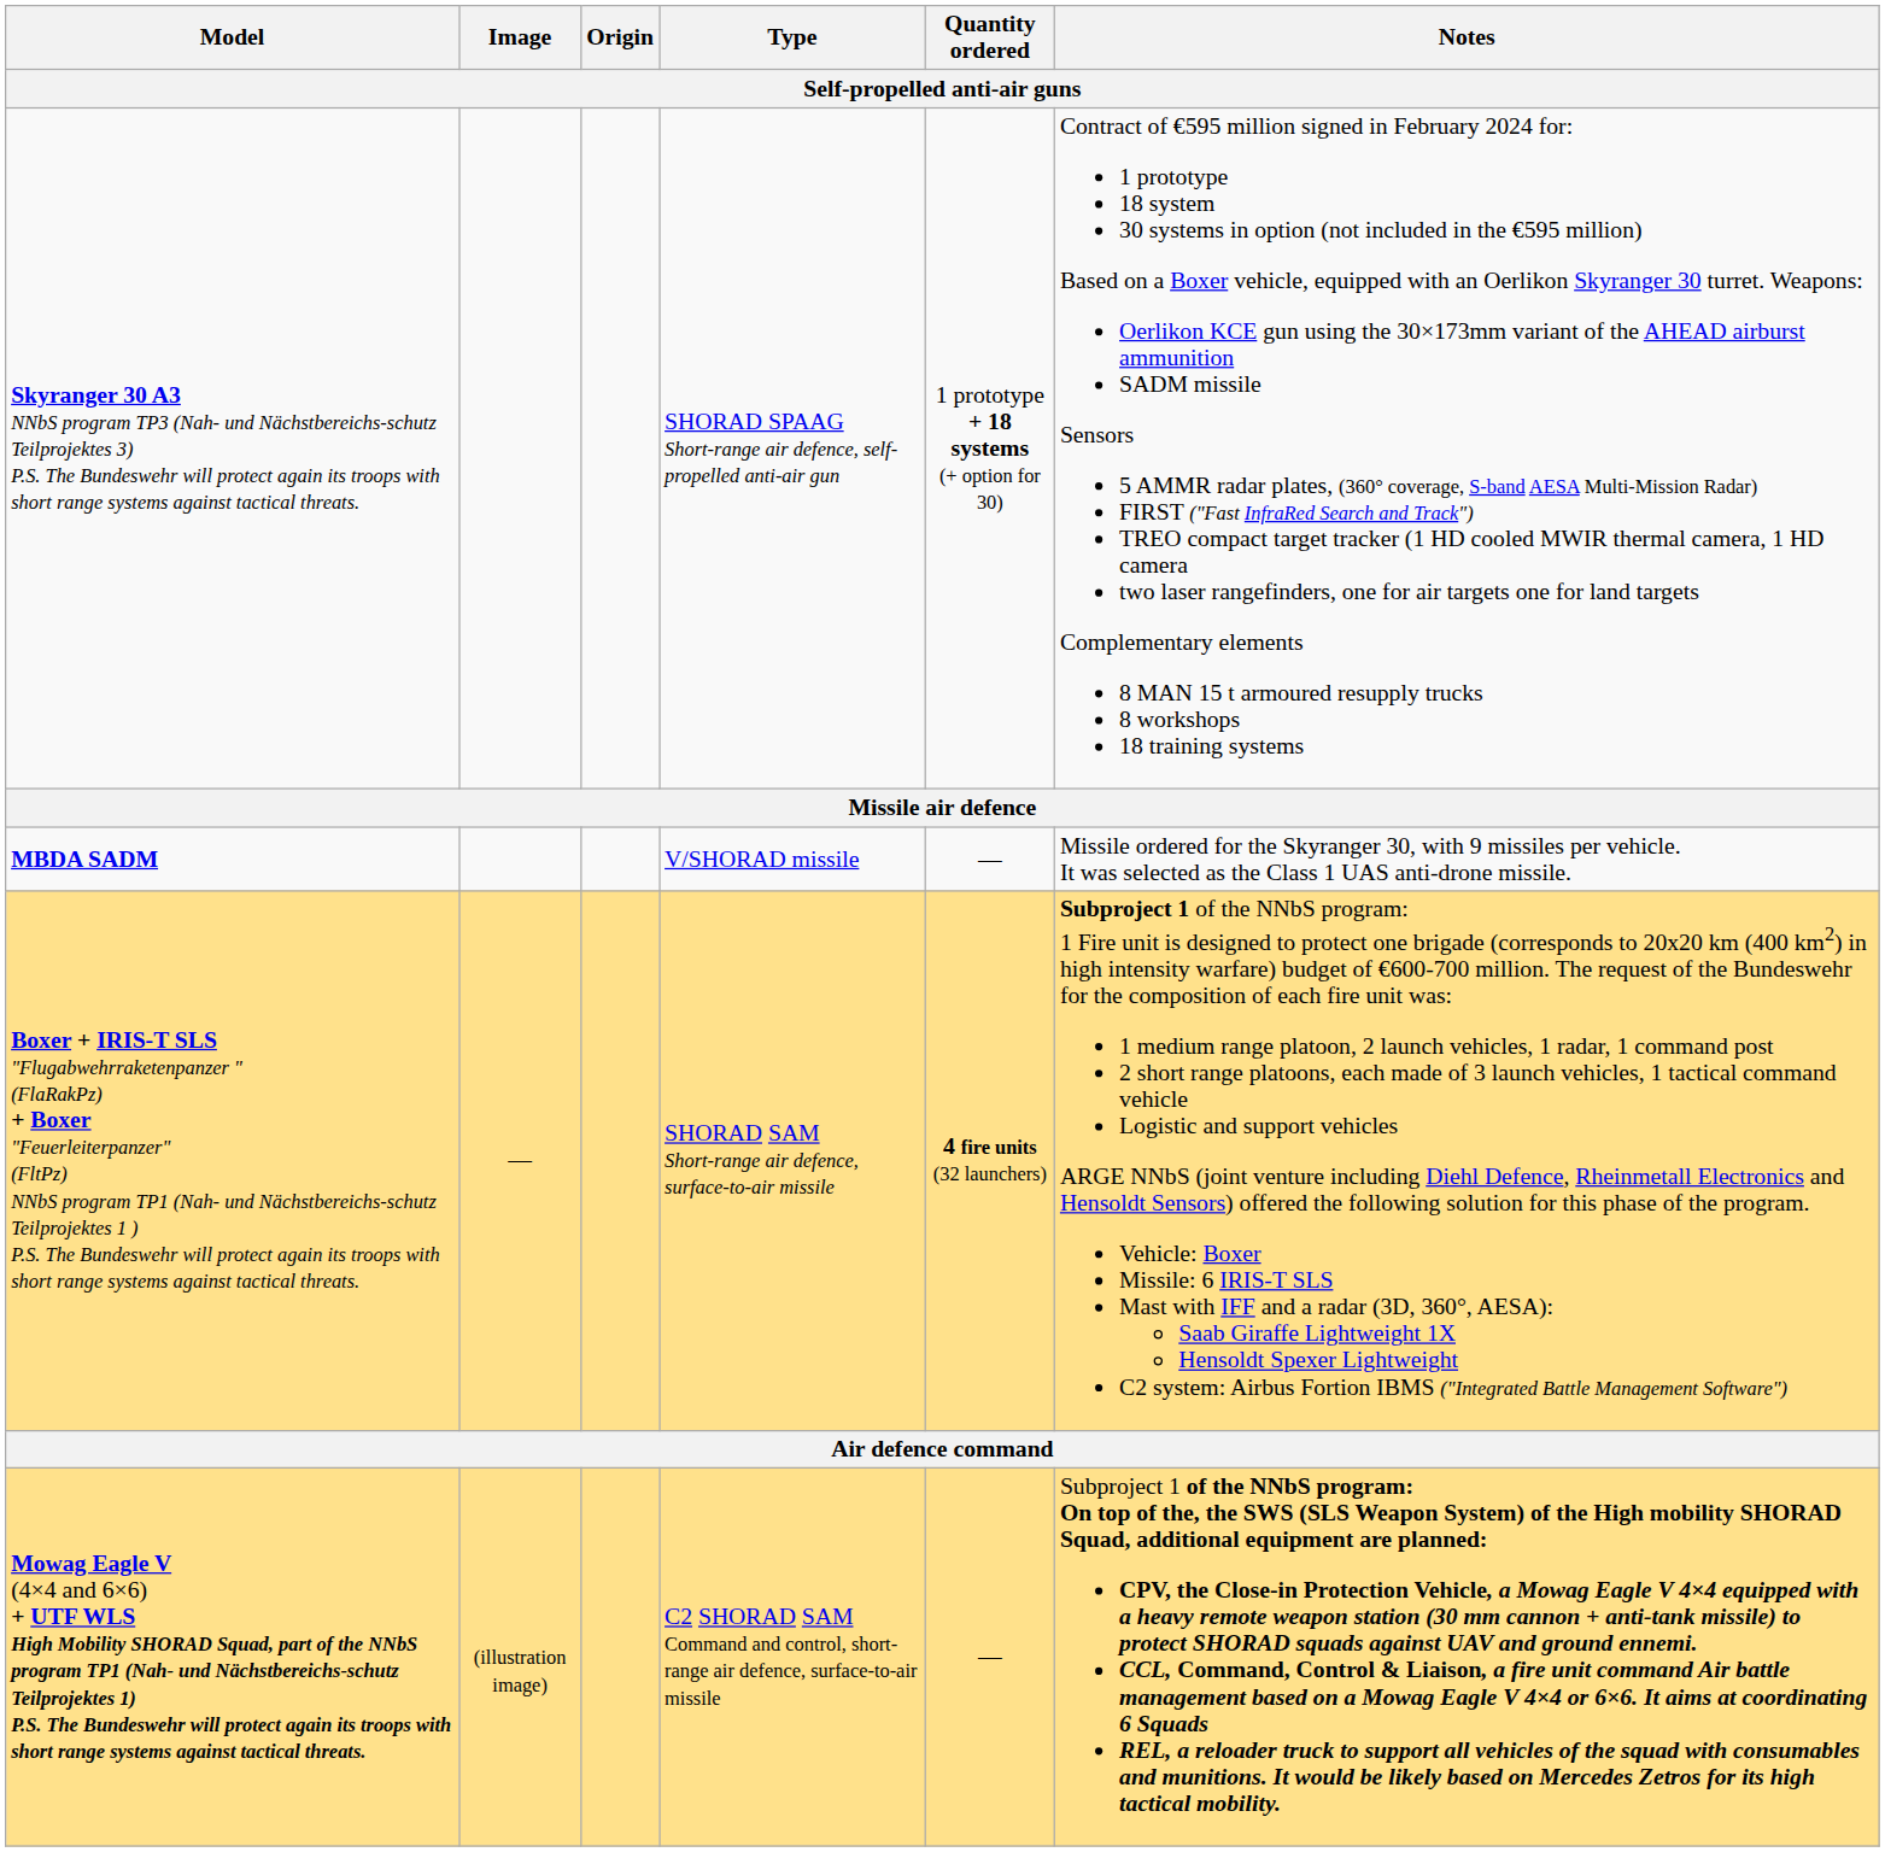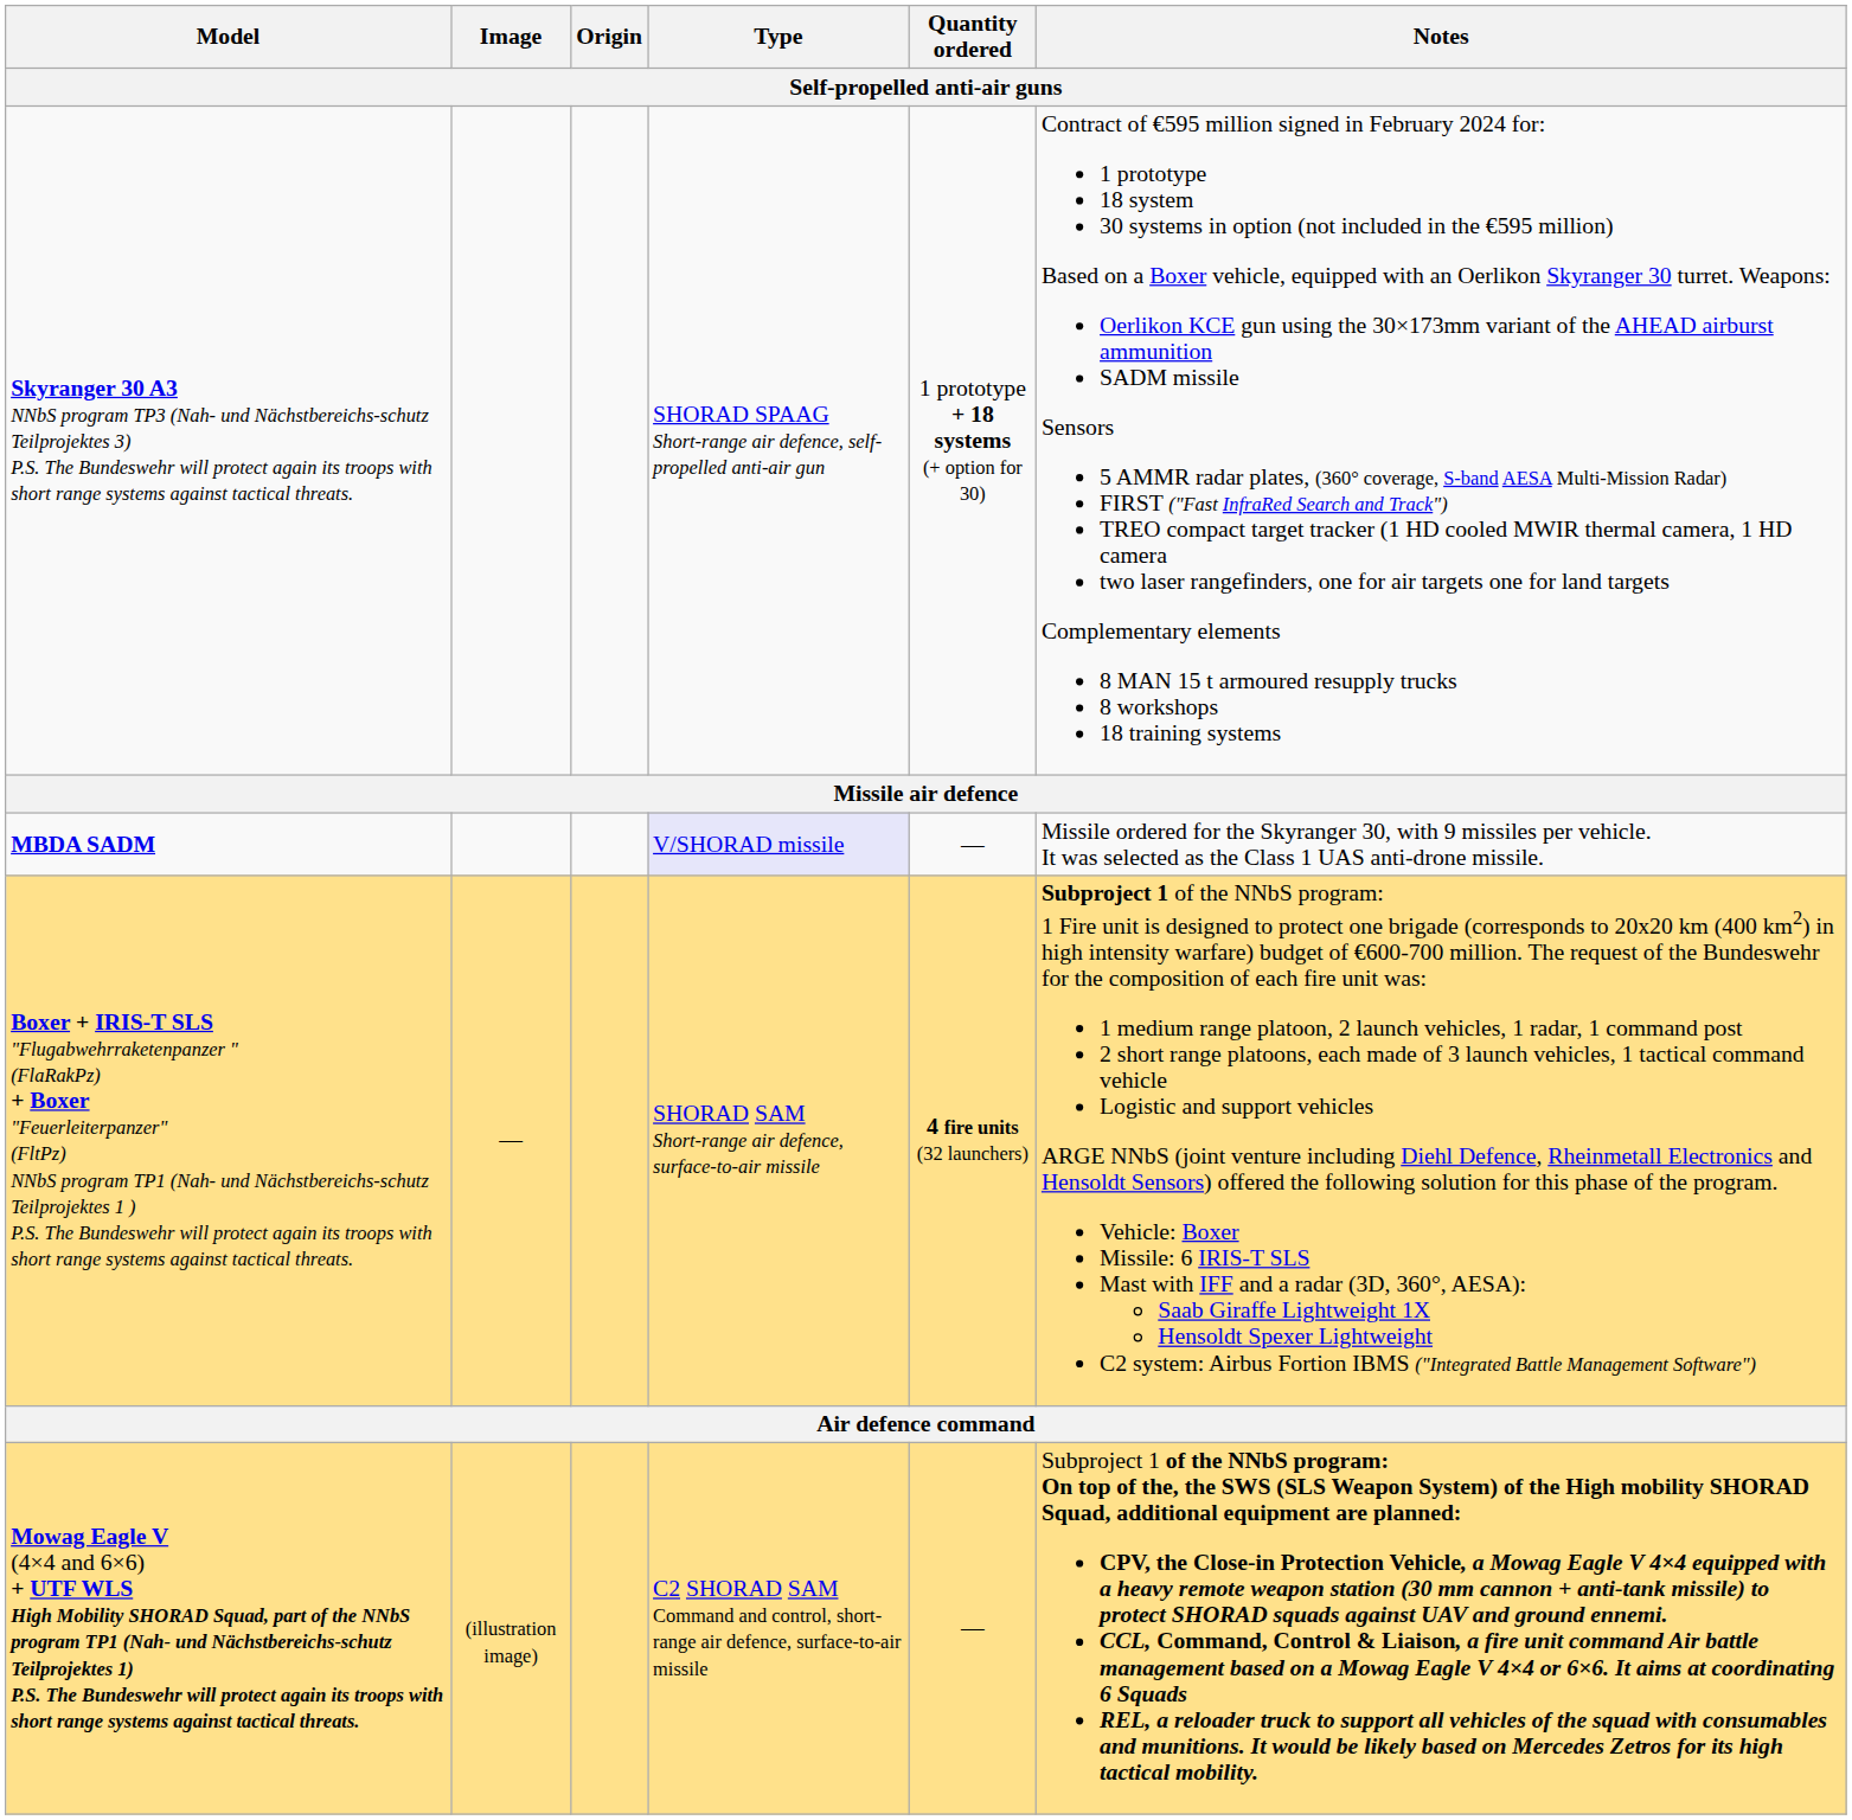MBDA SADM | Type: no background -> lavender background
